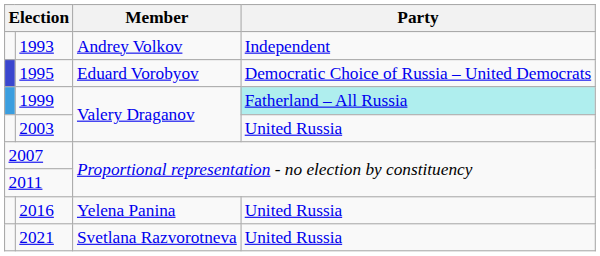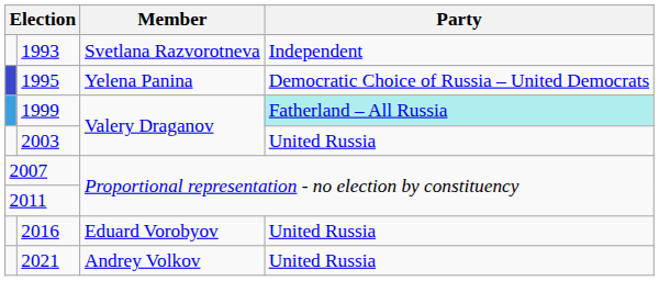1993 | Member: Andrey Volkov -> Svetlana Razvorotneva
1995 | Member: Eduard Vorobyov -> Yelena Panina
2016 | Member: Yelena Panina -> Eduard Vorobyov
2021 | Member: Svetlana Razvorotneva -> Andrey Volkov
